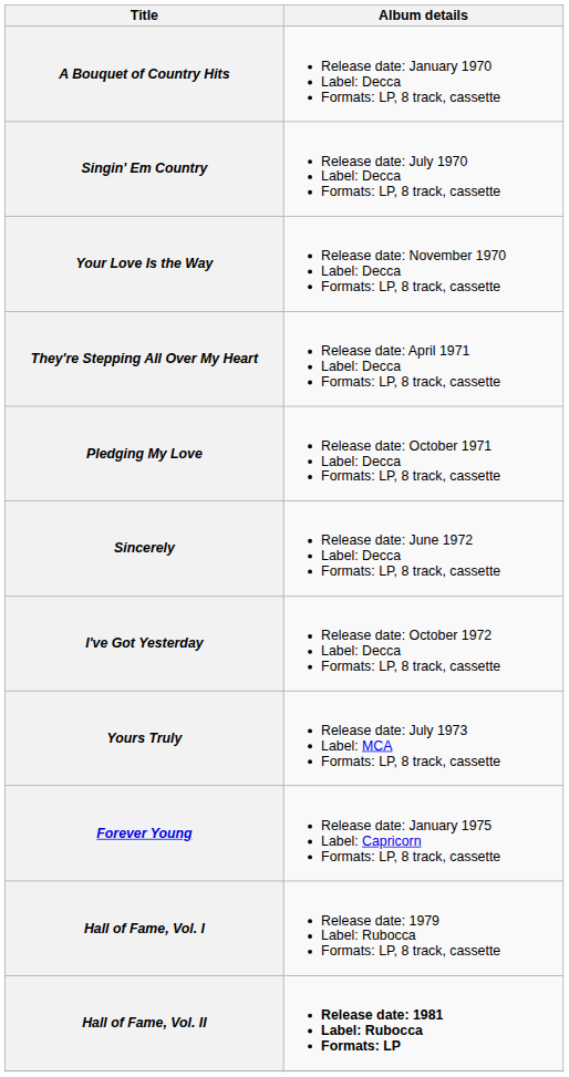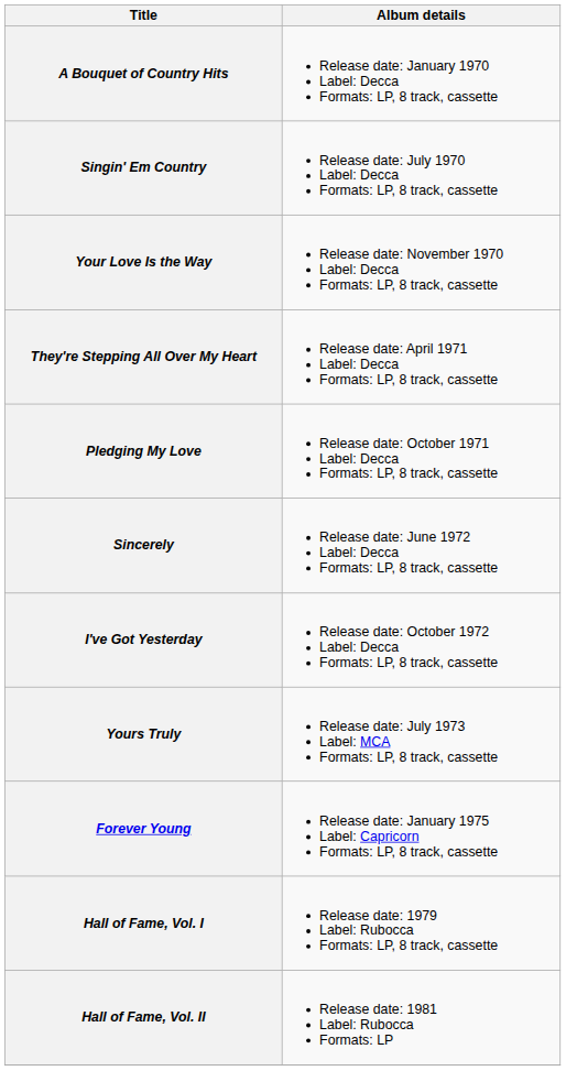Hall of Fame, Vol. II | Album details: bold -> normal
